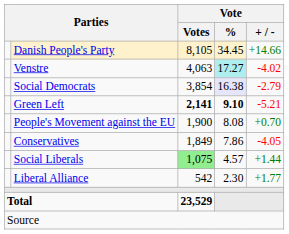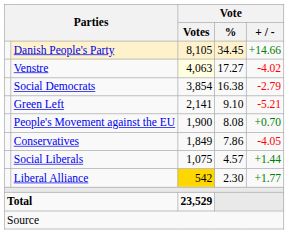Venstre | Vote / Votes: no background -> lightyellow background
Venstre | Vote / %: paleturquoise background -> no background
Social Democrats | Vote / %: lavender background -> no background
Green Left | Vote / Votes: bold -> normal
Green Left | Vote / %: bold -> normal
Social Liberals | Vote / Votes: lightgreen background -> no background
Liberal Alliance | Vote / Votes: no background -> gold background
